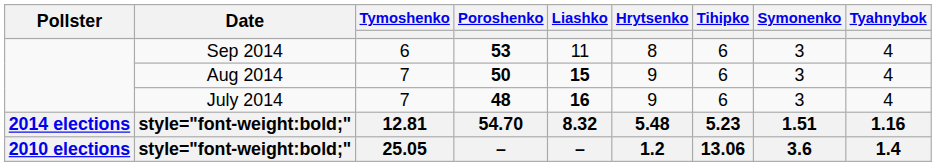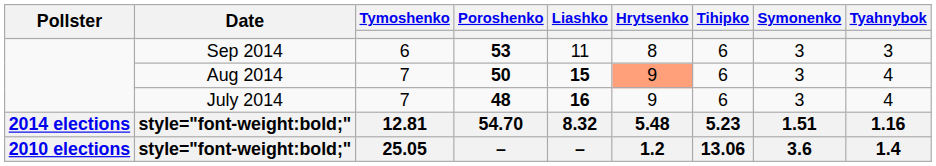Sep 2014 | Tyahnybok: 4 -> 3
Aug 2014 | Hrytsenko: no background -> lightsalmon background
